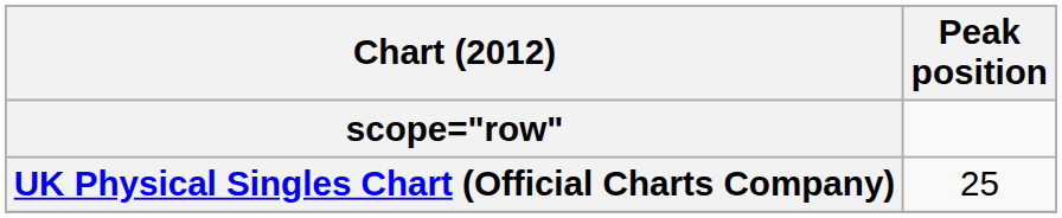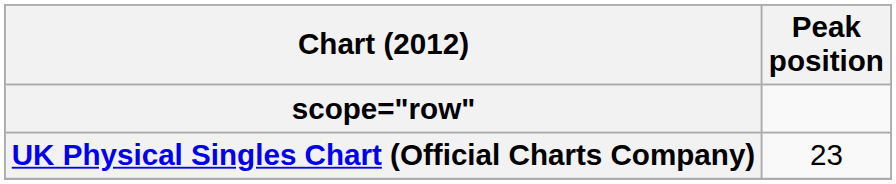UK Physical Singles Chart (Official Charts Company) | Peak position: 25 -> 23
